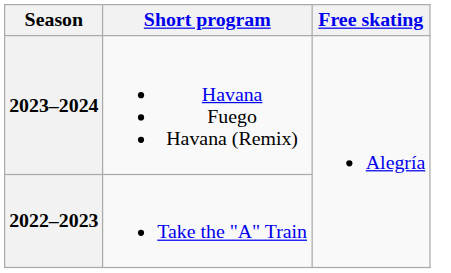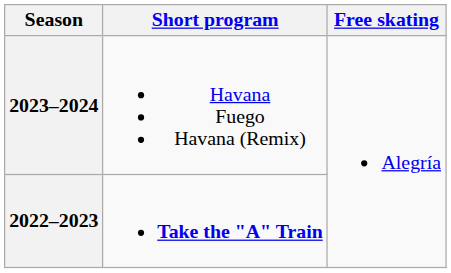2022–2023 | Short program: normal -> bold
